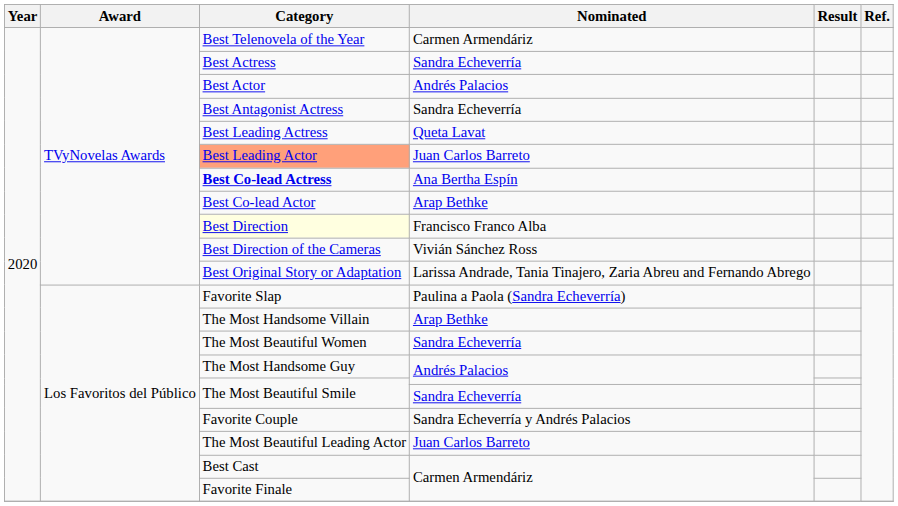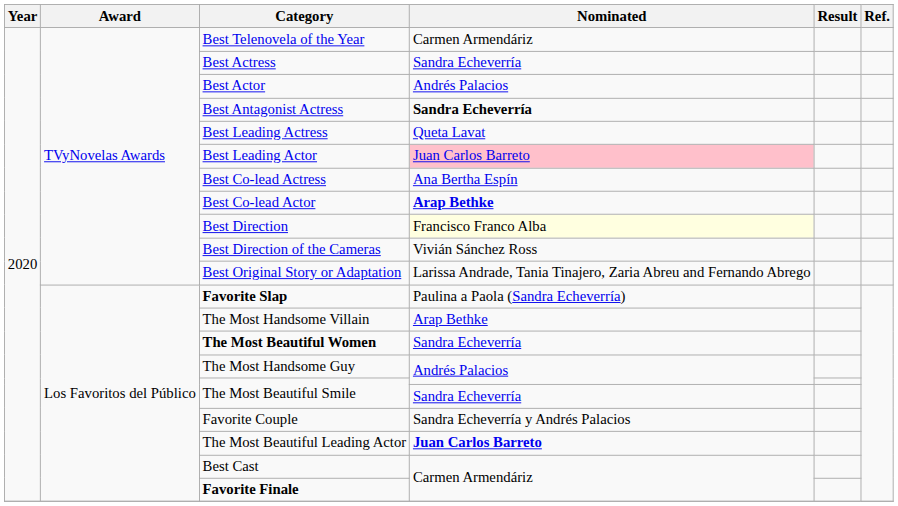Best Antagonist Actress | Nominated: normal -> bold
Best Leading Actor | Category: lightsalmon background -> no background
Best Leading Actor | Nominated: no background -> pink background
Best Co-lead Actress | Category: bold -> normal
Best Co-lead Actor | Nominated: normal -> bold
Best Direction | Category: lightyellow background -> no background
Best Direction | Nominated: no background -> lightyellow background
Favorite Slap | Category: normal -> bold
The Most Beautiful Women | Category: normal -> bold
The Most Beautiful Leading Actor | Nominated: normal -> bold
Favorite Finale | Category: normal -> bold
